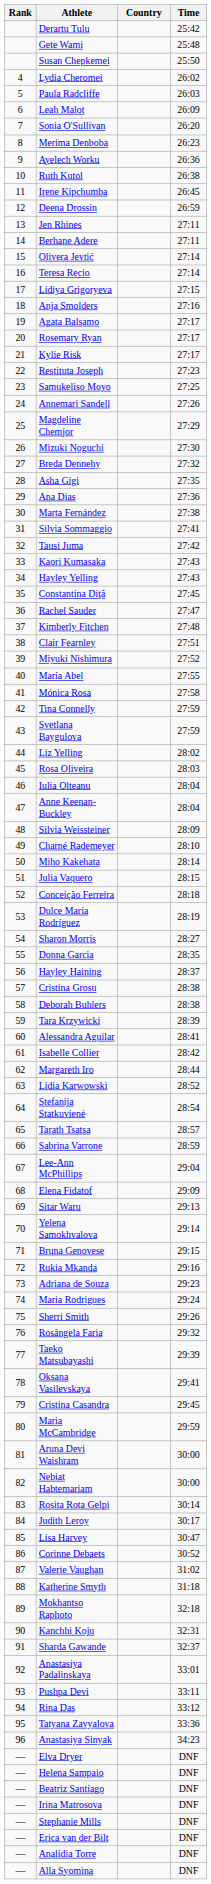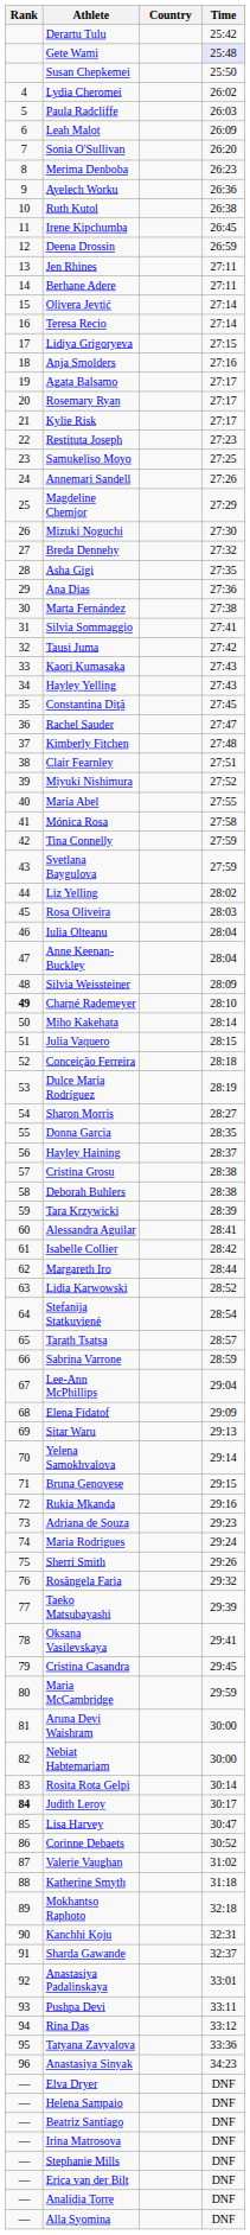Gete Wami | Time: no background -> lavender background
Charné Rademeyer | Rank: normal -> bold
Judith Leroy | Rank: normal -> bold
